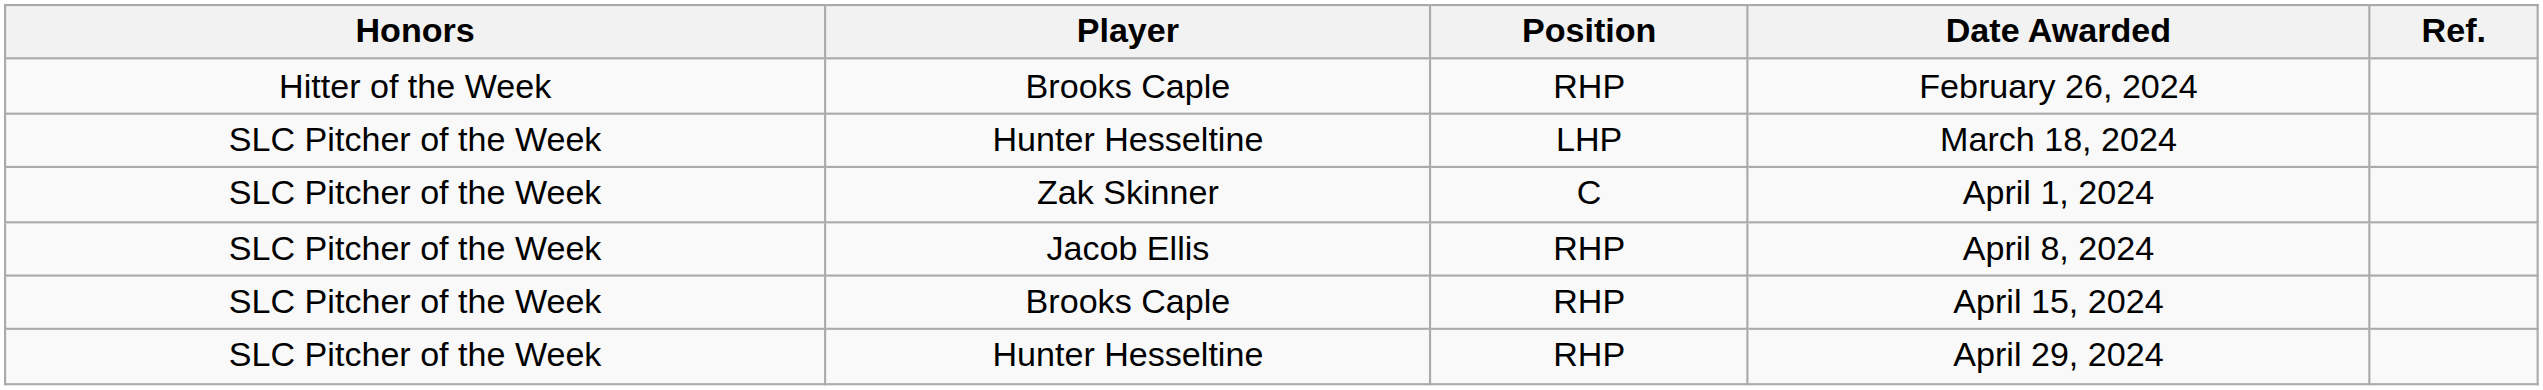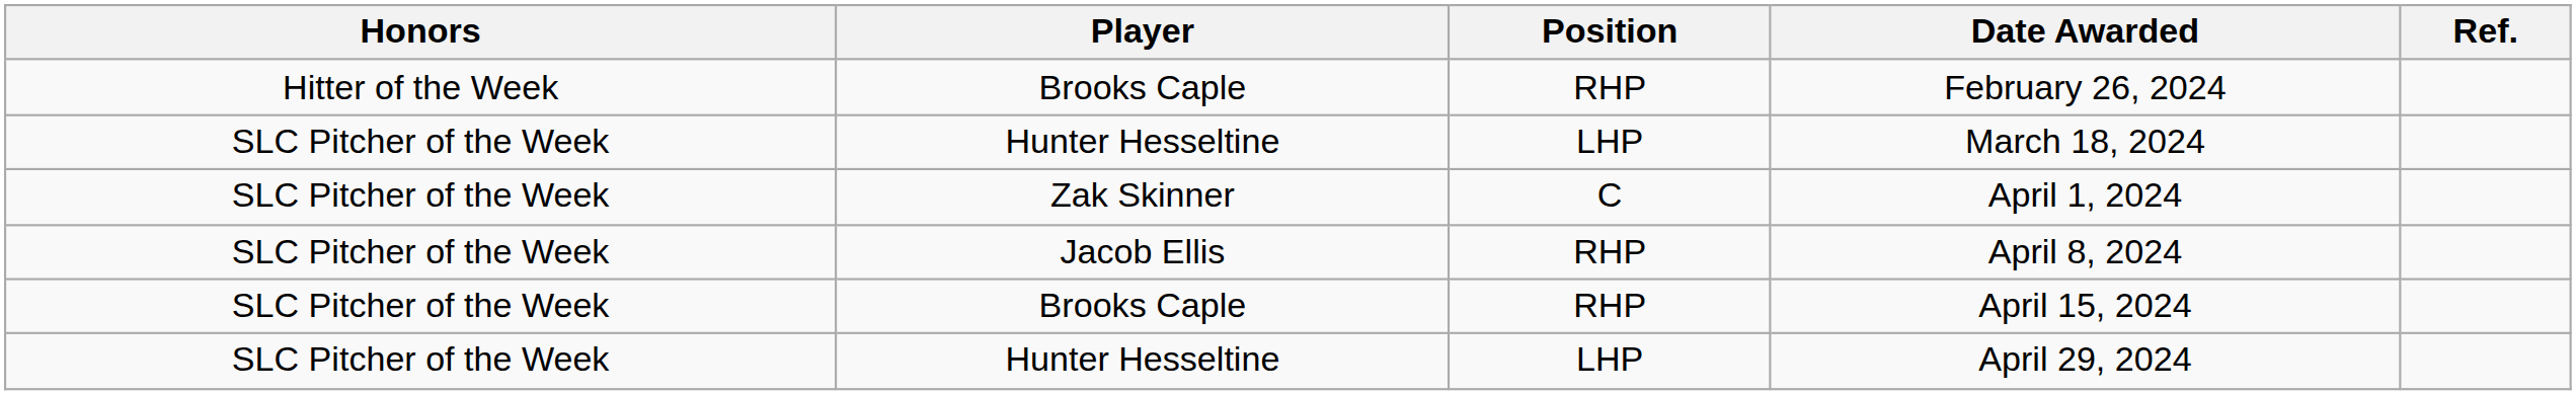April 29, 2024 | Position: RHP -> LHP
